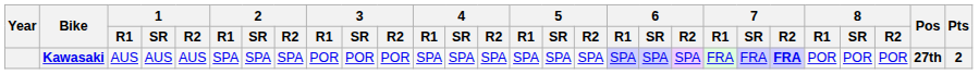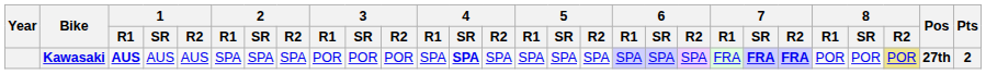Kawasaki | 1 / R1: normal -> bold
Kawasaki | 4 / SR: normal -> bold
Kawasaki | 7 / SR: normal -> bold
Kawasaki | 8 / R2: no background -> khaki background
